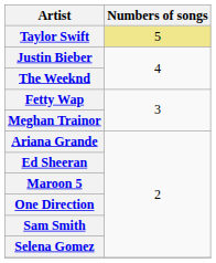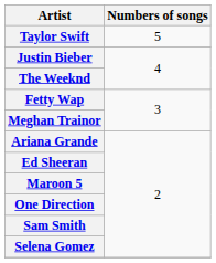Taylor Swift | Numbers of songs: khaki background -> no background
